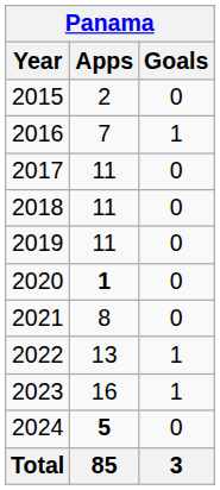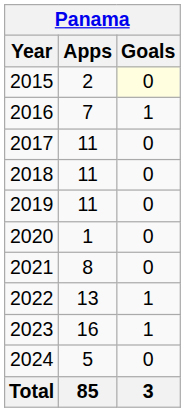2015 | Goals: no background -> lightyellow background
2020 | Apps: bold -> normal
2024 | Apps: bold -> normal
